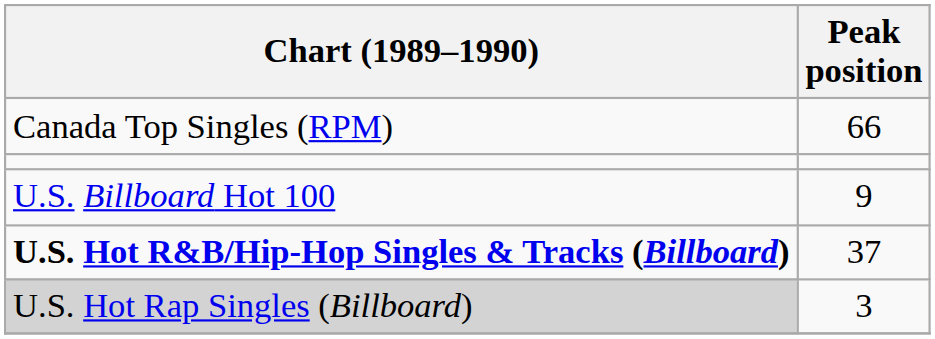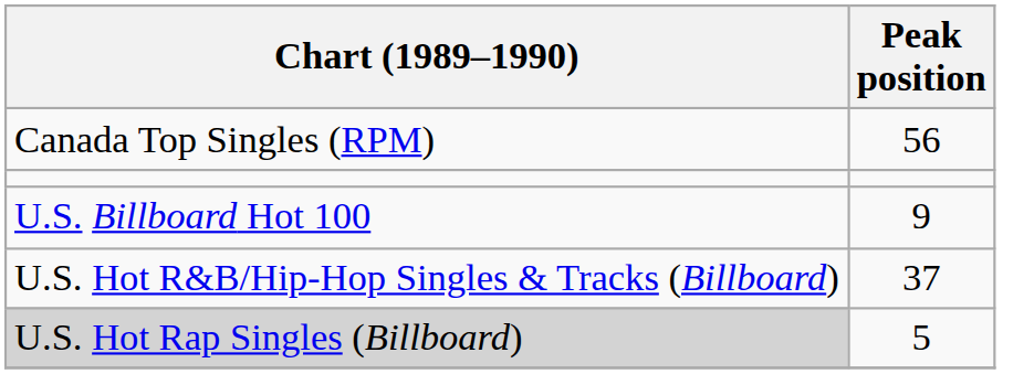row 2 | Peak position: 66 -> 56
row 5 | Chart (1989–1990): bold -> normal
row 6 | Peak position: 3 -> 5
